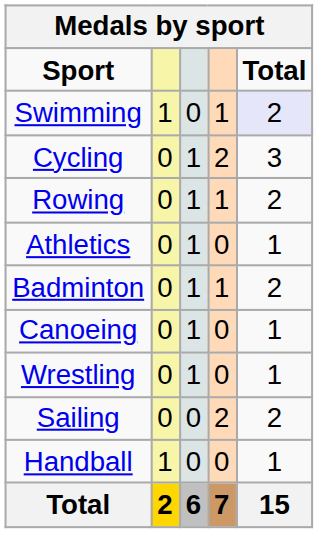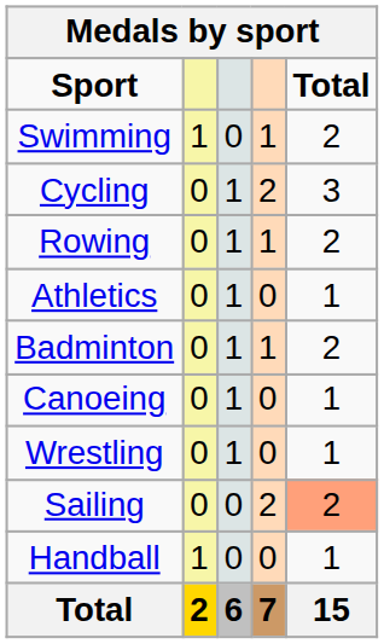Swimming | Total: lavender background -> no background
Sailing | Total: no background -> lightsalmon background
